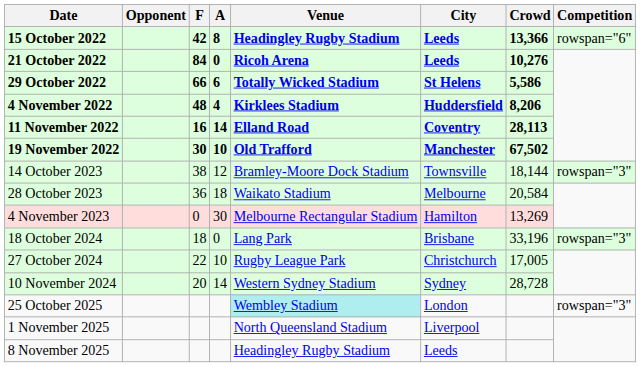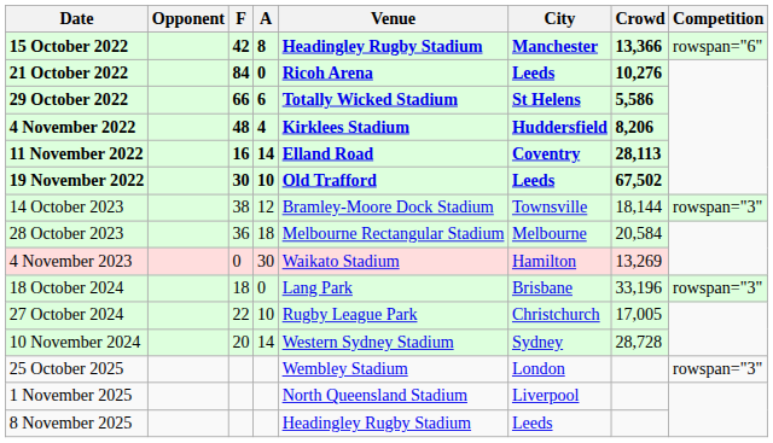15 October 2022 | City: Leeds -> Manchester
19 November 2022 | City: Manchester -> Leeds
28 October 2023 | Venue: Waikato Stadium -> Melbourne Rectangular Stadium
4 November 2023 | Venue: Melbourne Rectangular Stadium -> Waikato Stadium
25 October 2025 | Venue: paleturquoise background -> no background
